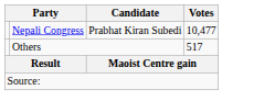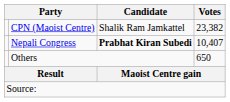+ row: CPN (Maoist Centre) | Shalik Ram Jamkattel | 23,382
Nepali Congress | Candidate: normal -> bold
Nepali Congress | Votes: 10,477 -> 10,407
Others | Votes: 517 -> 650
